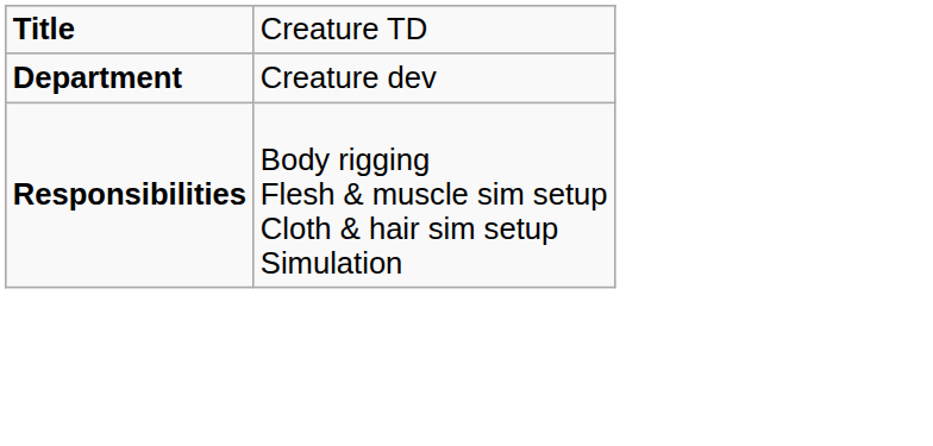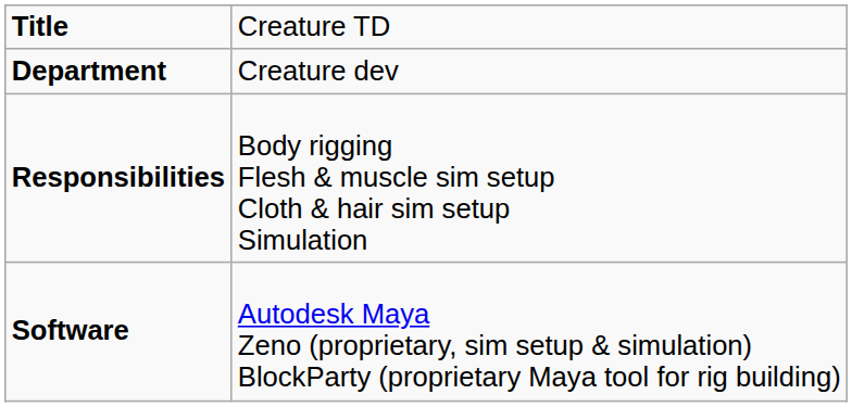+ row: Software | Autodesk Maya Zeno (proprietary, sim setup & simulation) BlockParty (proprietary Maya tool for rig building)
